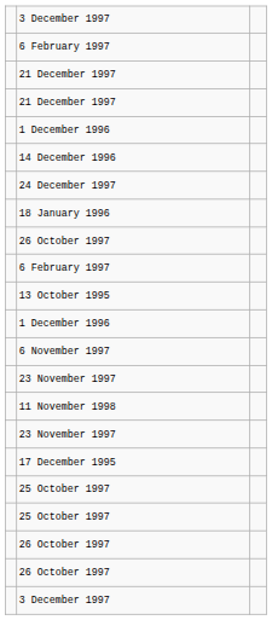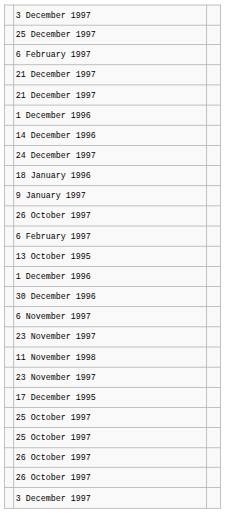+ row: 25 December 1997
+ row: 9 January 1997
+ row: 30 December 1996
